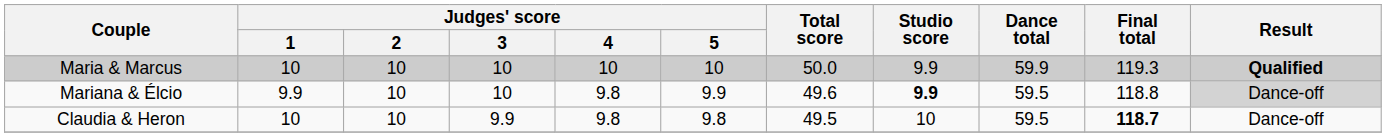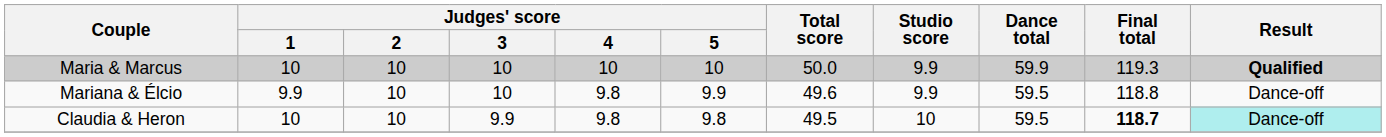Mariana & Élcio | Studio score: bold -> normal
Mariana & Élcio | Result: lightgrey background -> no background
Claudia & Heron | Result: no background -> paleturquoise background
